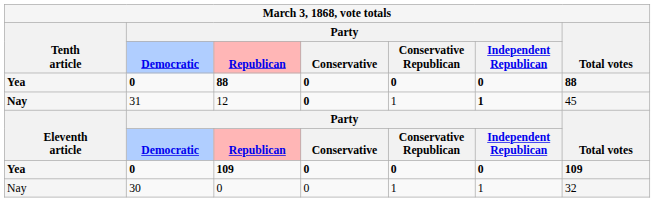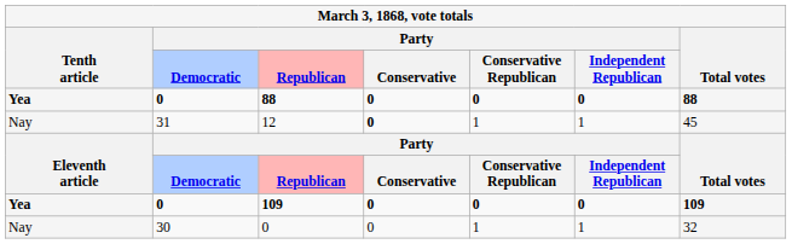12 | Tenth article: bold -> normal
12 | Party / Independent Republican: bold -> normal
